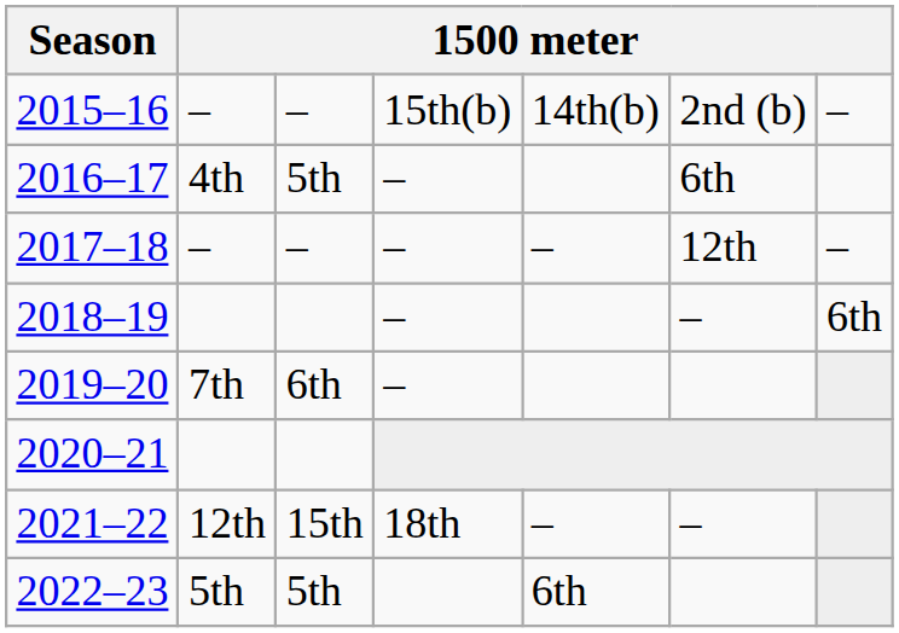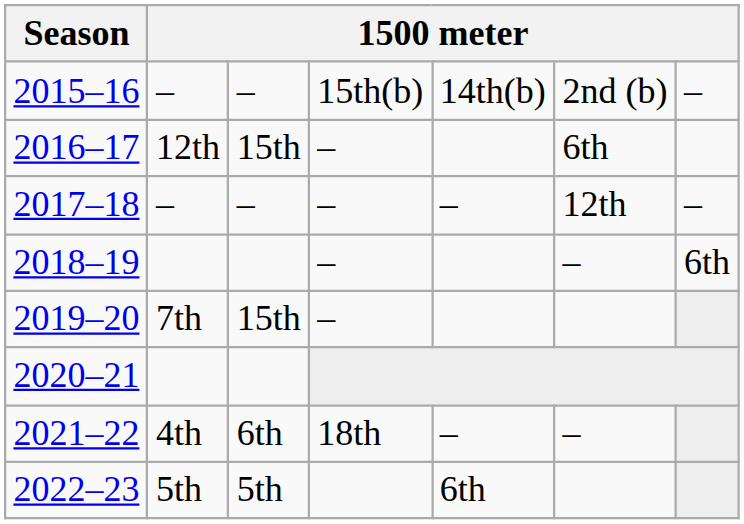2016–17 | column 2: 4th -> 12th
2016–17 | column 3: 5th -> 15th
2019–20 | column 3: 6th -> 15th
2021–22 | column 2: 12th -> 4th
2021–22 | column 3: 15th -> 6th
